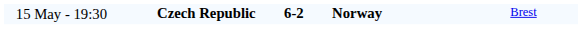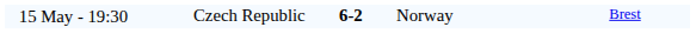Czech Republic | column 2: bold -> normal
Czech Republic | column 4: bold -> normal
